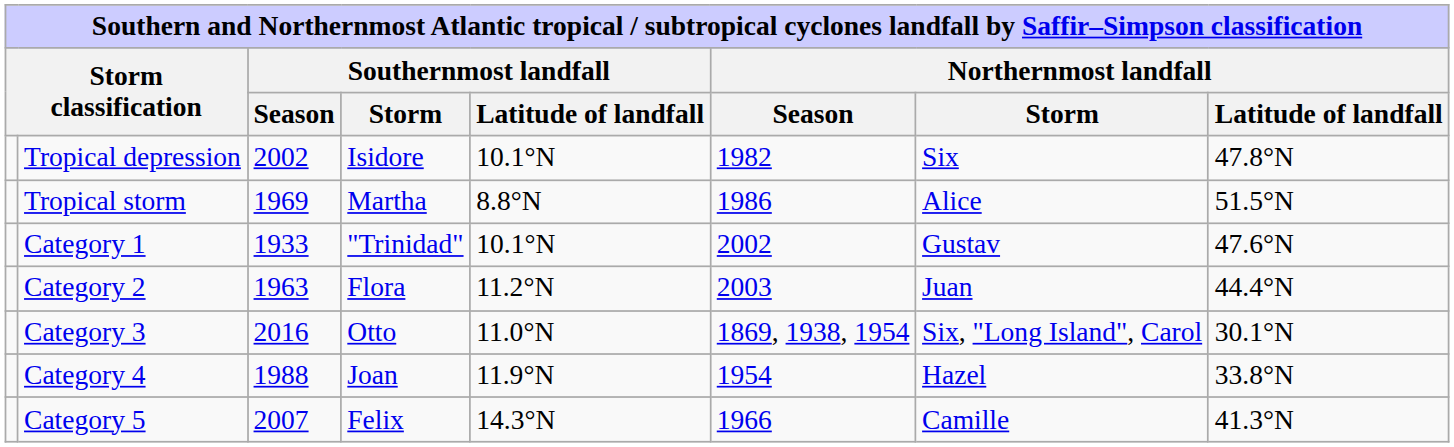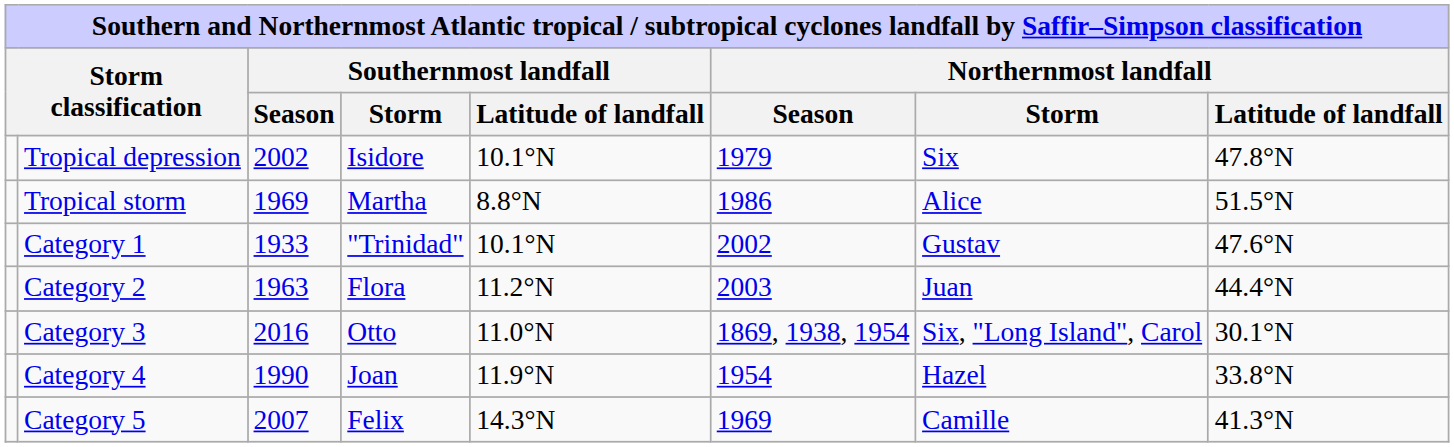Tropical depression | Northernmost landfall / Season: 1982 -> 1979
Category 4 | Southernmost landfall / Season: 1988 -> 1990
Category 5 | Northernmost landfall / Season: 1966 -> 1969
